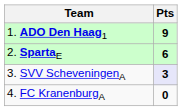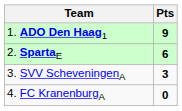3. SVV ScheveningenA | Pts: lavender background -> no background
